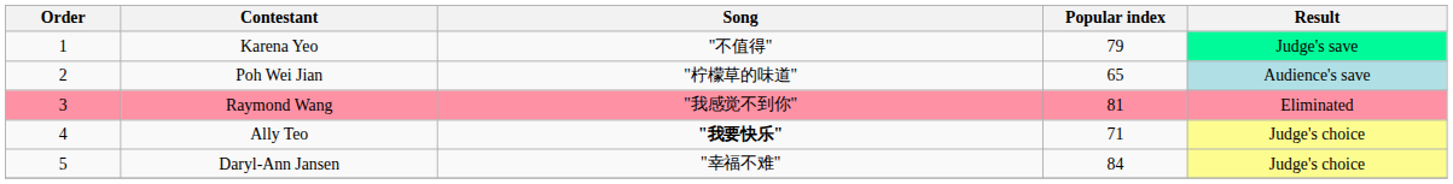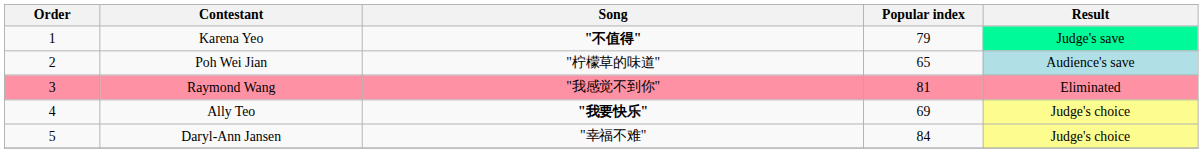Karena Yeo | Song: normal -> bold
Ally Teo | Popular index: 71 -> 69
